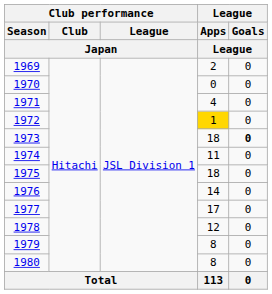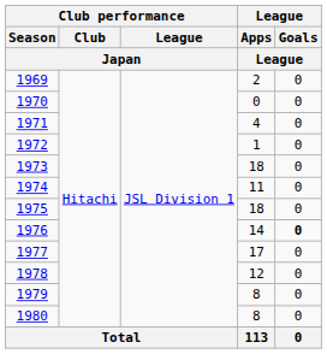1972 | League / Apps / League: gold background -> no background
1973 | League / Goals / League: bold -> normal
1976 | League / Goals / League: normal -> bold
